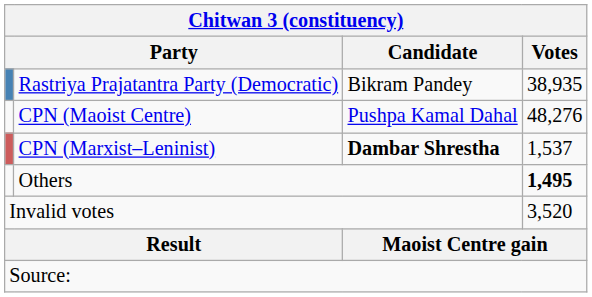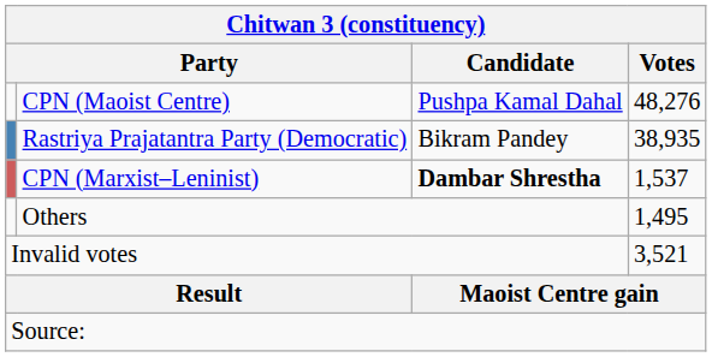rows swapped: CPN (Maoist Centre) <-> Rastriya Prajatantra Party (Democratic)
Others | Votes: bold -> normal
Invalid votes | Votes: 3,520 -> 3,521
